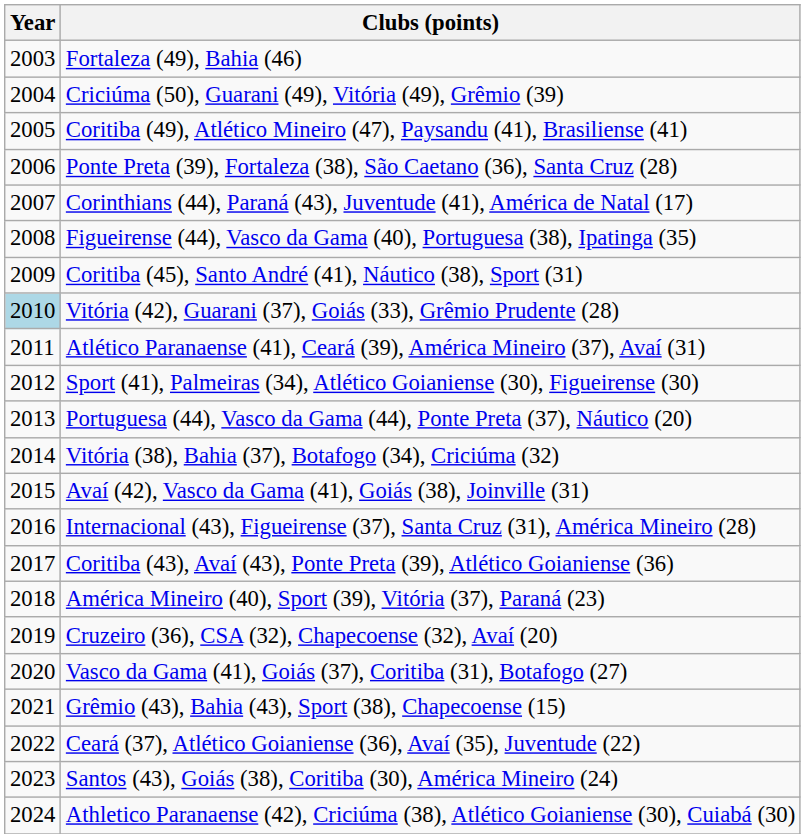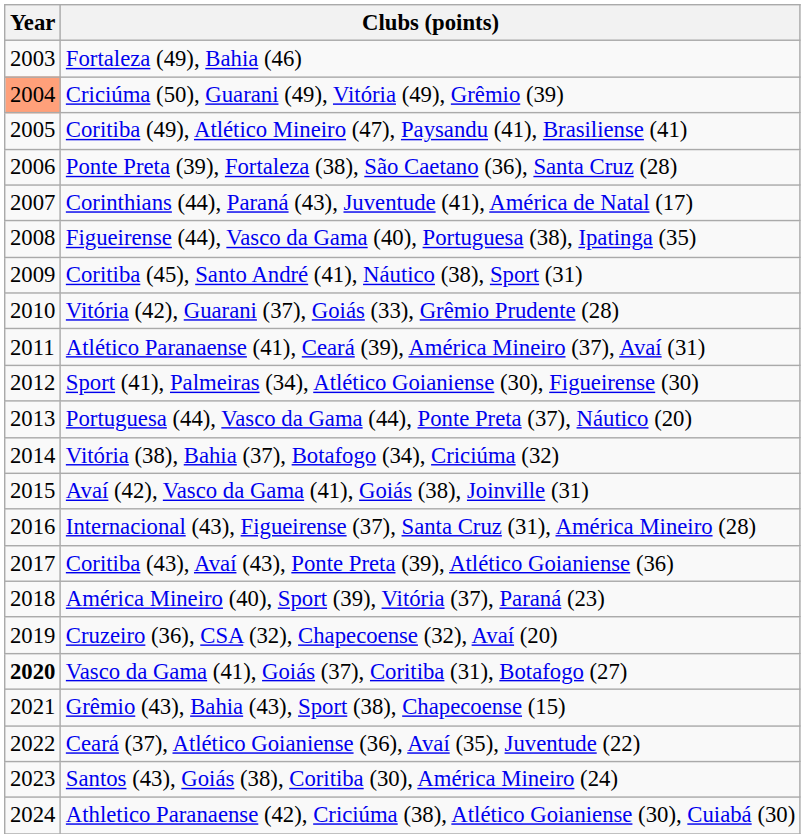Criciúma (50), Guarani (49), Vitória (49), Grêmio (39) | Year: no background -> lightsalmon background
Vitória (42), Guarani (37), Goiás (33), Grêmio Prudente (28) | Year: lightblue background -> no background
Vasco da Gama (41), Goiás (37), Coritiba (31), Botafogo (27) | Year: normal -> bold
